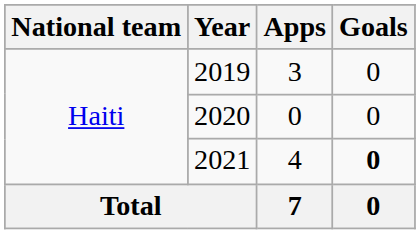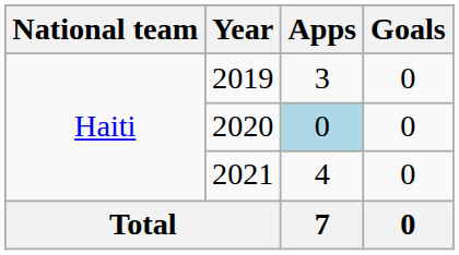2020 | Apps: no background -> lightblue background
2021 | Goals: bold -> normal
